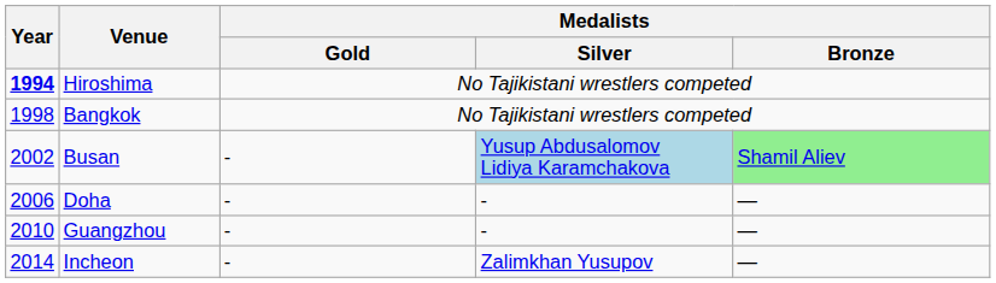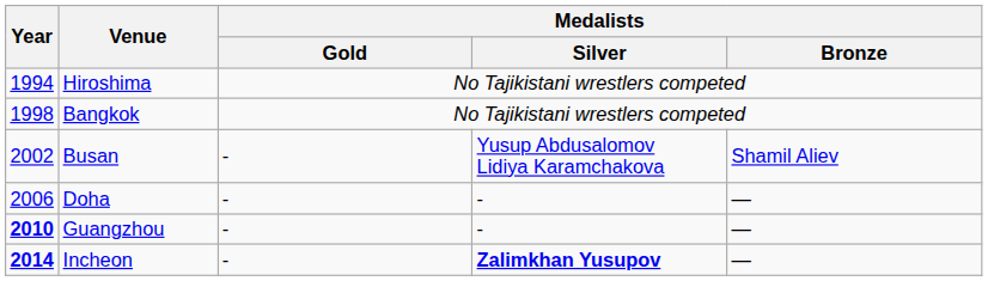Hiroshima | Year: bold -> normal
Busan | Medalists / Silver: lightblue background -> no background
Busan | Medalists / Bronze: lightgreen background -> no background
Guangzhou | Year: normal -> bold
Incheon | Year: normal -> bold
Incheon | Medalists / Silver: normal -> bold
